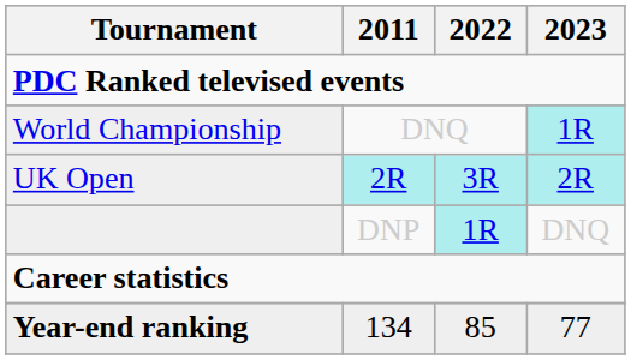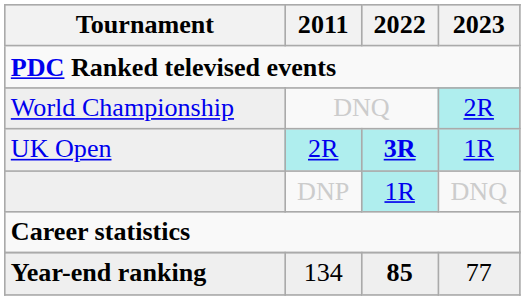World Championship | 2023: 1R -> 2R
UK Open | 2022: normal -> bold
UK Open | 2023: 2R -> 1R
Year-end ranking | 2022: normal -> bold
